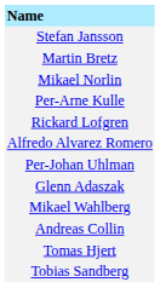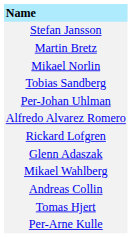row 5 | column 1: Per-Arne Kulle -> Tobias Sandberg
row 6 | column 1: Rickard Lofgren -> Per-Johan Uhlman
row 8 | column 1: Per-Johan Uhlman -> Rickard Lofgren
row 13 | column 1: Tobias Sandberg -> Per-Arne Kulle
